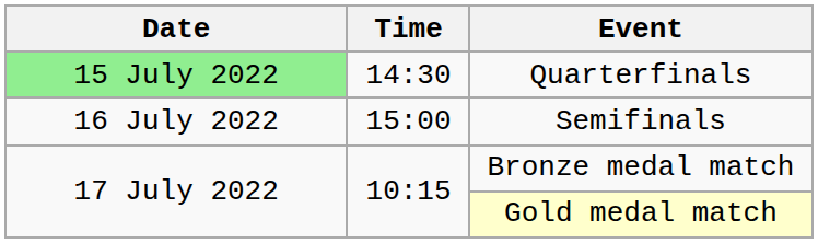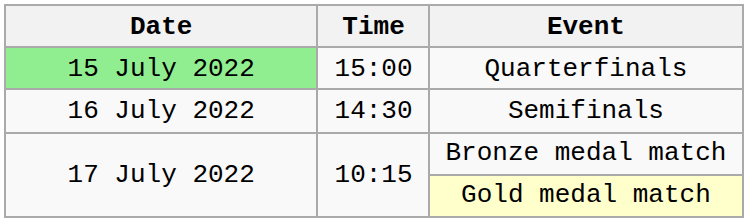Quarterfinals | Time: 14:30 -> 15:00
Semifinals | Time: 15:00 -> 14:30
